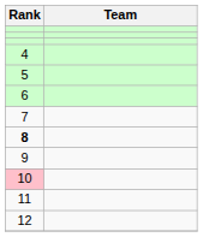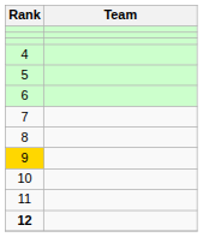row 9 | Rank: bold -> normal
row 10 | Rank: no background -> gold background
row 11 | Rank: pink background -> no background
row 13 | Rank: normal -> bold
